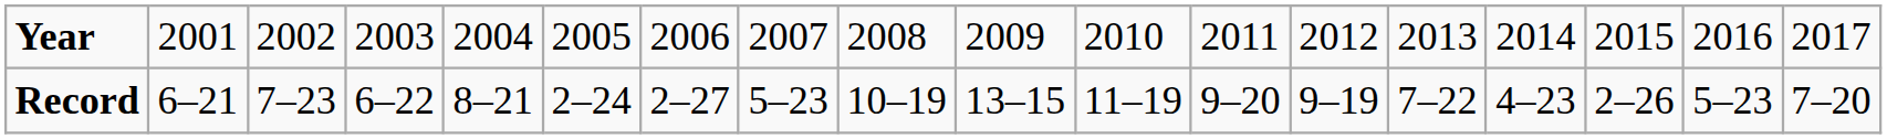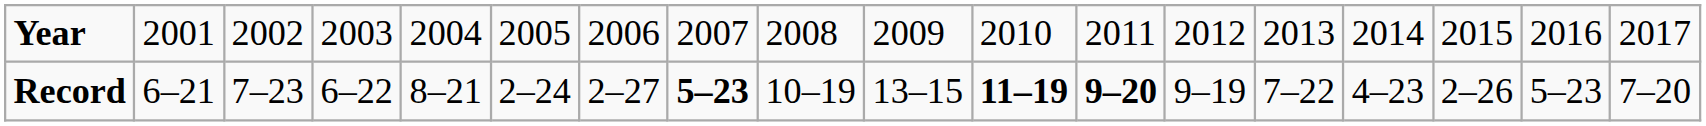Record | column 8: normal -> bold
Record | column 11: normal -> bold
Record | column 12: normal -> bold
